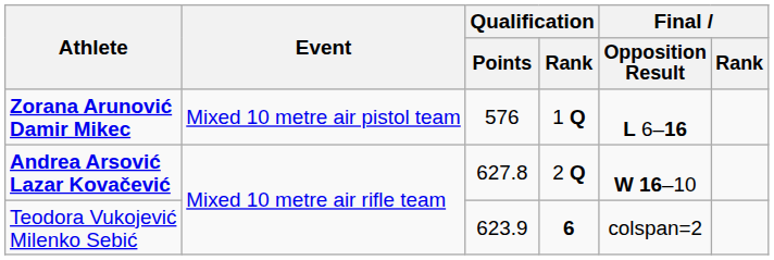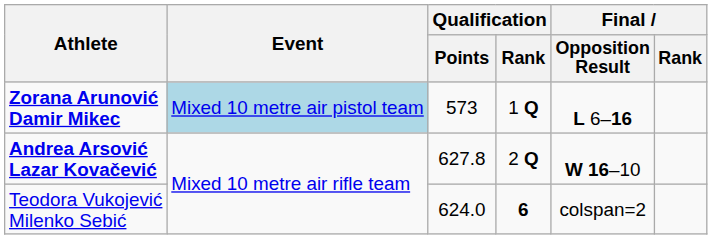Zorana Arunović Damir Mikec | Event: no background -> lightblue background
Zorana Arunović Damir Mikec | Qualification / Points: 576 -> 573
Teodora Vukojević Milenko Sebić | Qualification / Points: 623.9 -> 624.0
